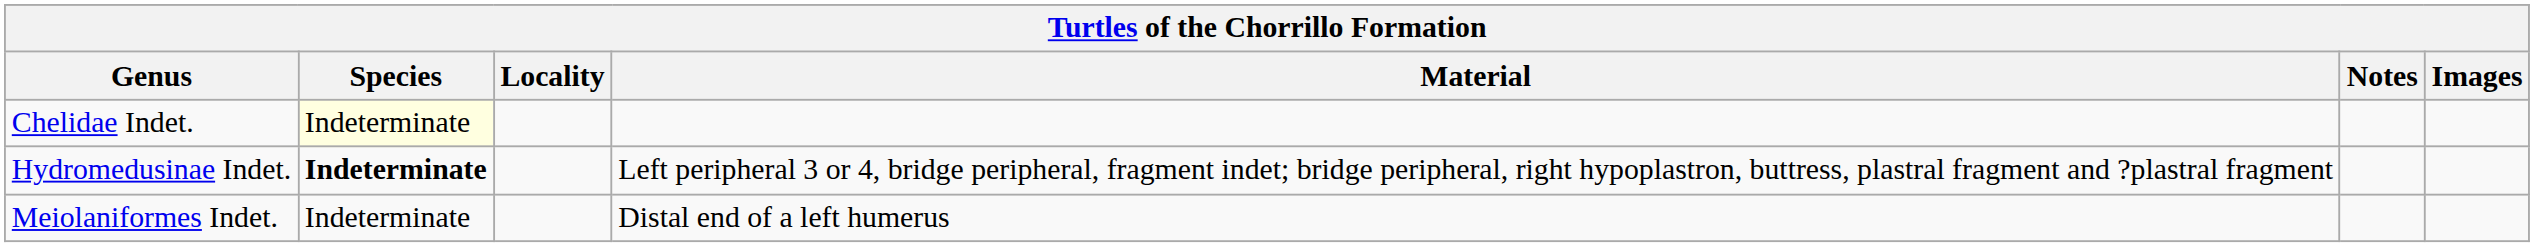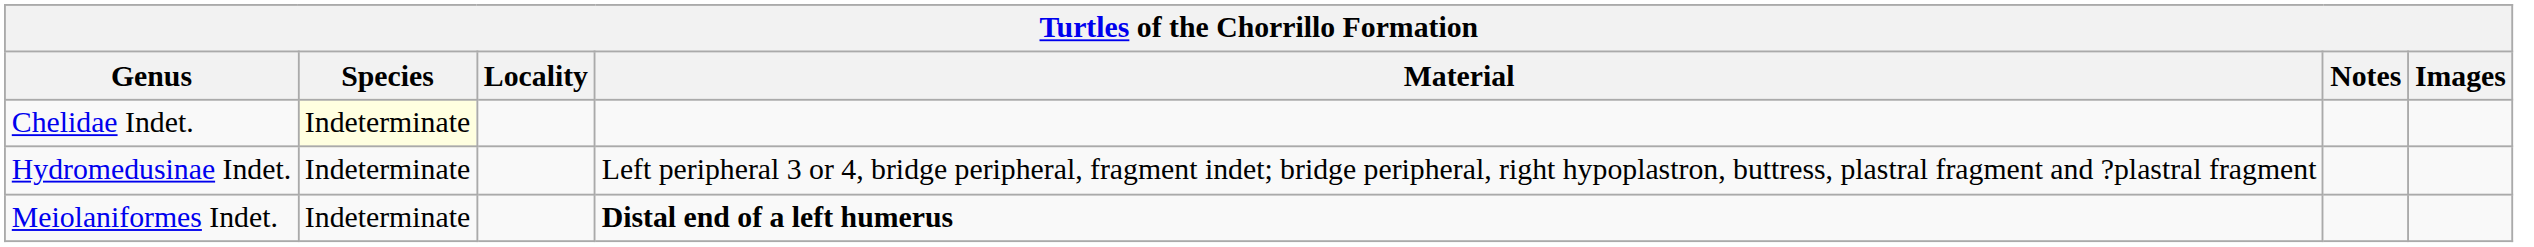Hydromedusinae Indet. | Species: bold -> normal
Meiolaniformes Indet. | Material: normal -> bold
